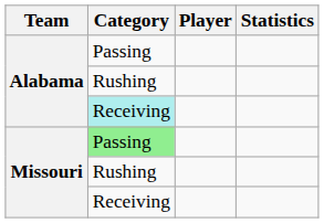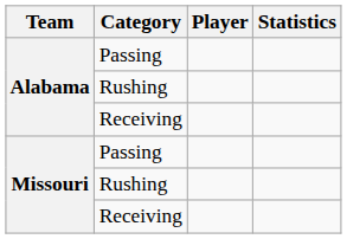Alabama / Receiving | Category: paleturquoise background -> no background
Missouri / Passing | Category: lightgreen background -> no background
